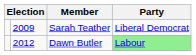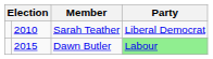Sarah Teather | column 2: 2009 -> 2010
Dawn Butler | column 2: 2012 -> 2015
